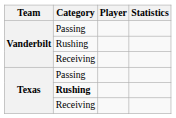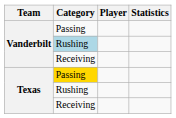Vanderbilt / Rushing | Category: no background -> lightblue background
Texas / Passing | Category: no background -> gold background
Texas / Rushing | Category: bold -> normal
